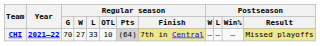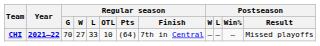CHI | Regular season / Pts: lightgrey background -> no background
CHI | Regular season / Finish: khaki background -> no background
CHI | Postseason / Result: khaki background -> no background
